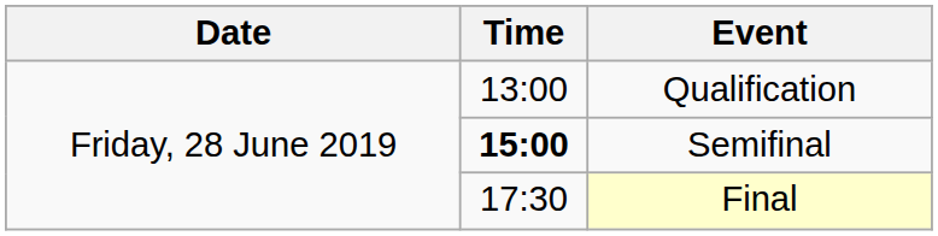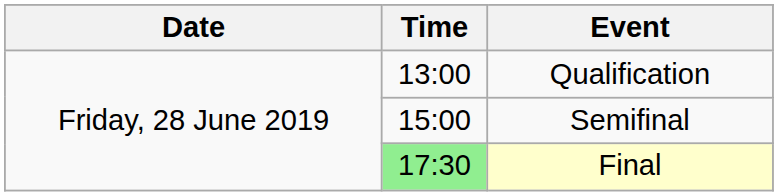Semifinal | Time: bold -> normal
Final | Time: no background -> lightgreen background
